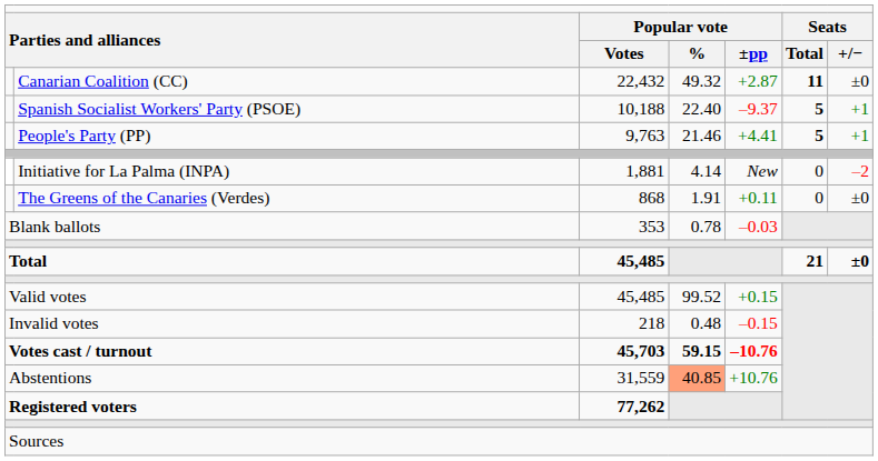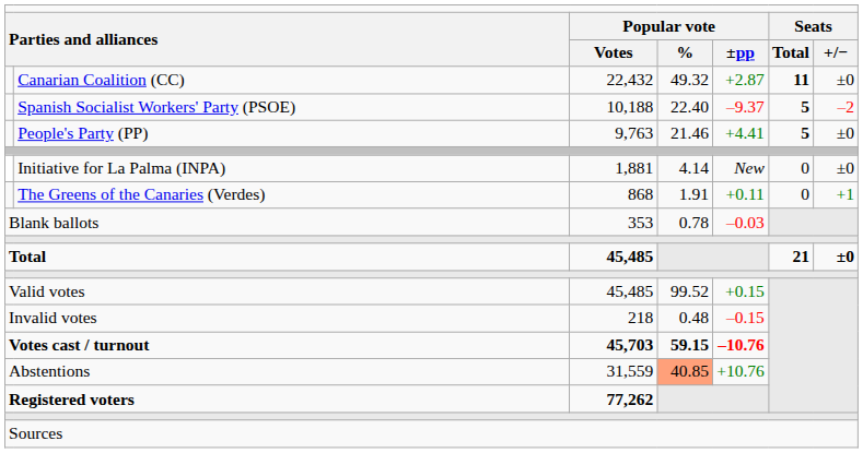Spanish Socialist Workers' Party (PSOE) | column 7: +1 -> –2
People's Party (PP) | column 7: +1 -> ±0
Initiative for La Palma (INPA) | column 7: –2 -> ±0
The Greens of the Canaries (Verdes) | column 7: ±0 -> +1
